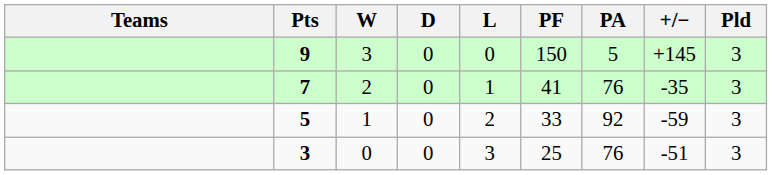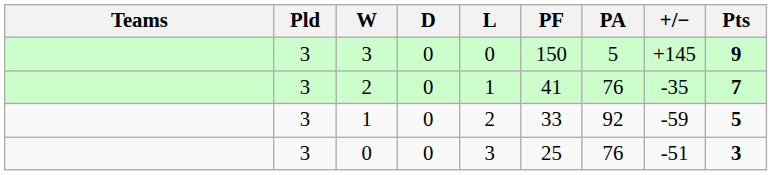columns swapped: Pld <-> Pts
